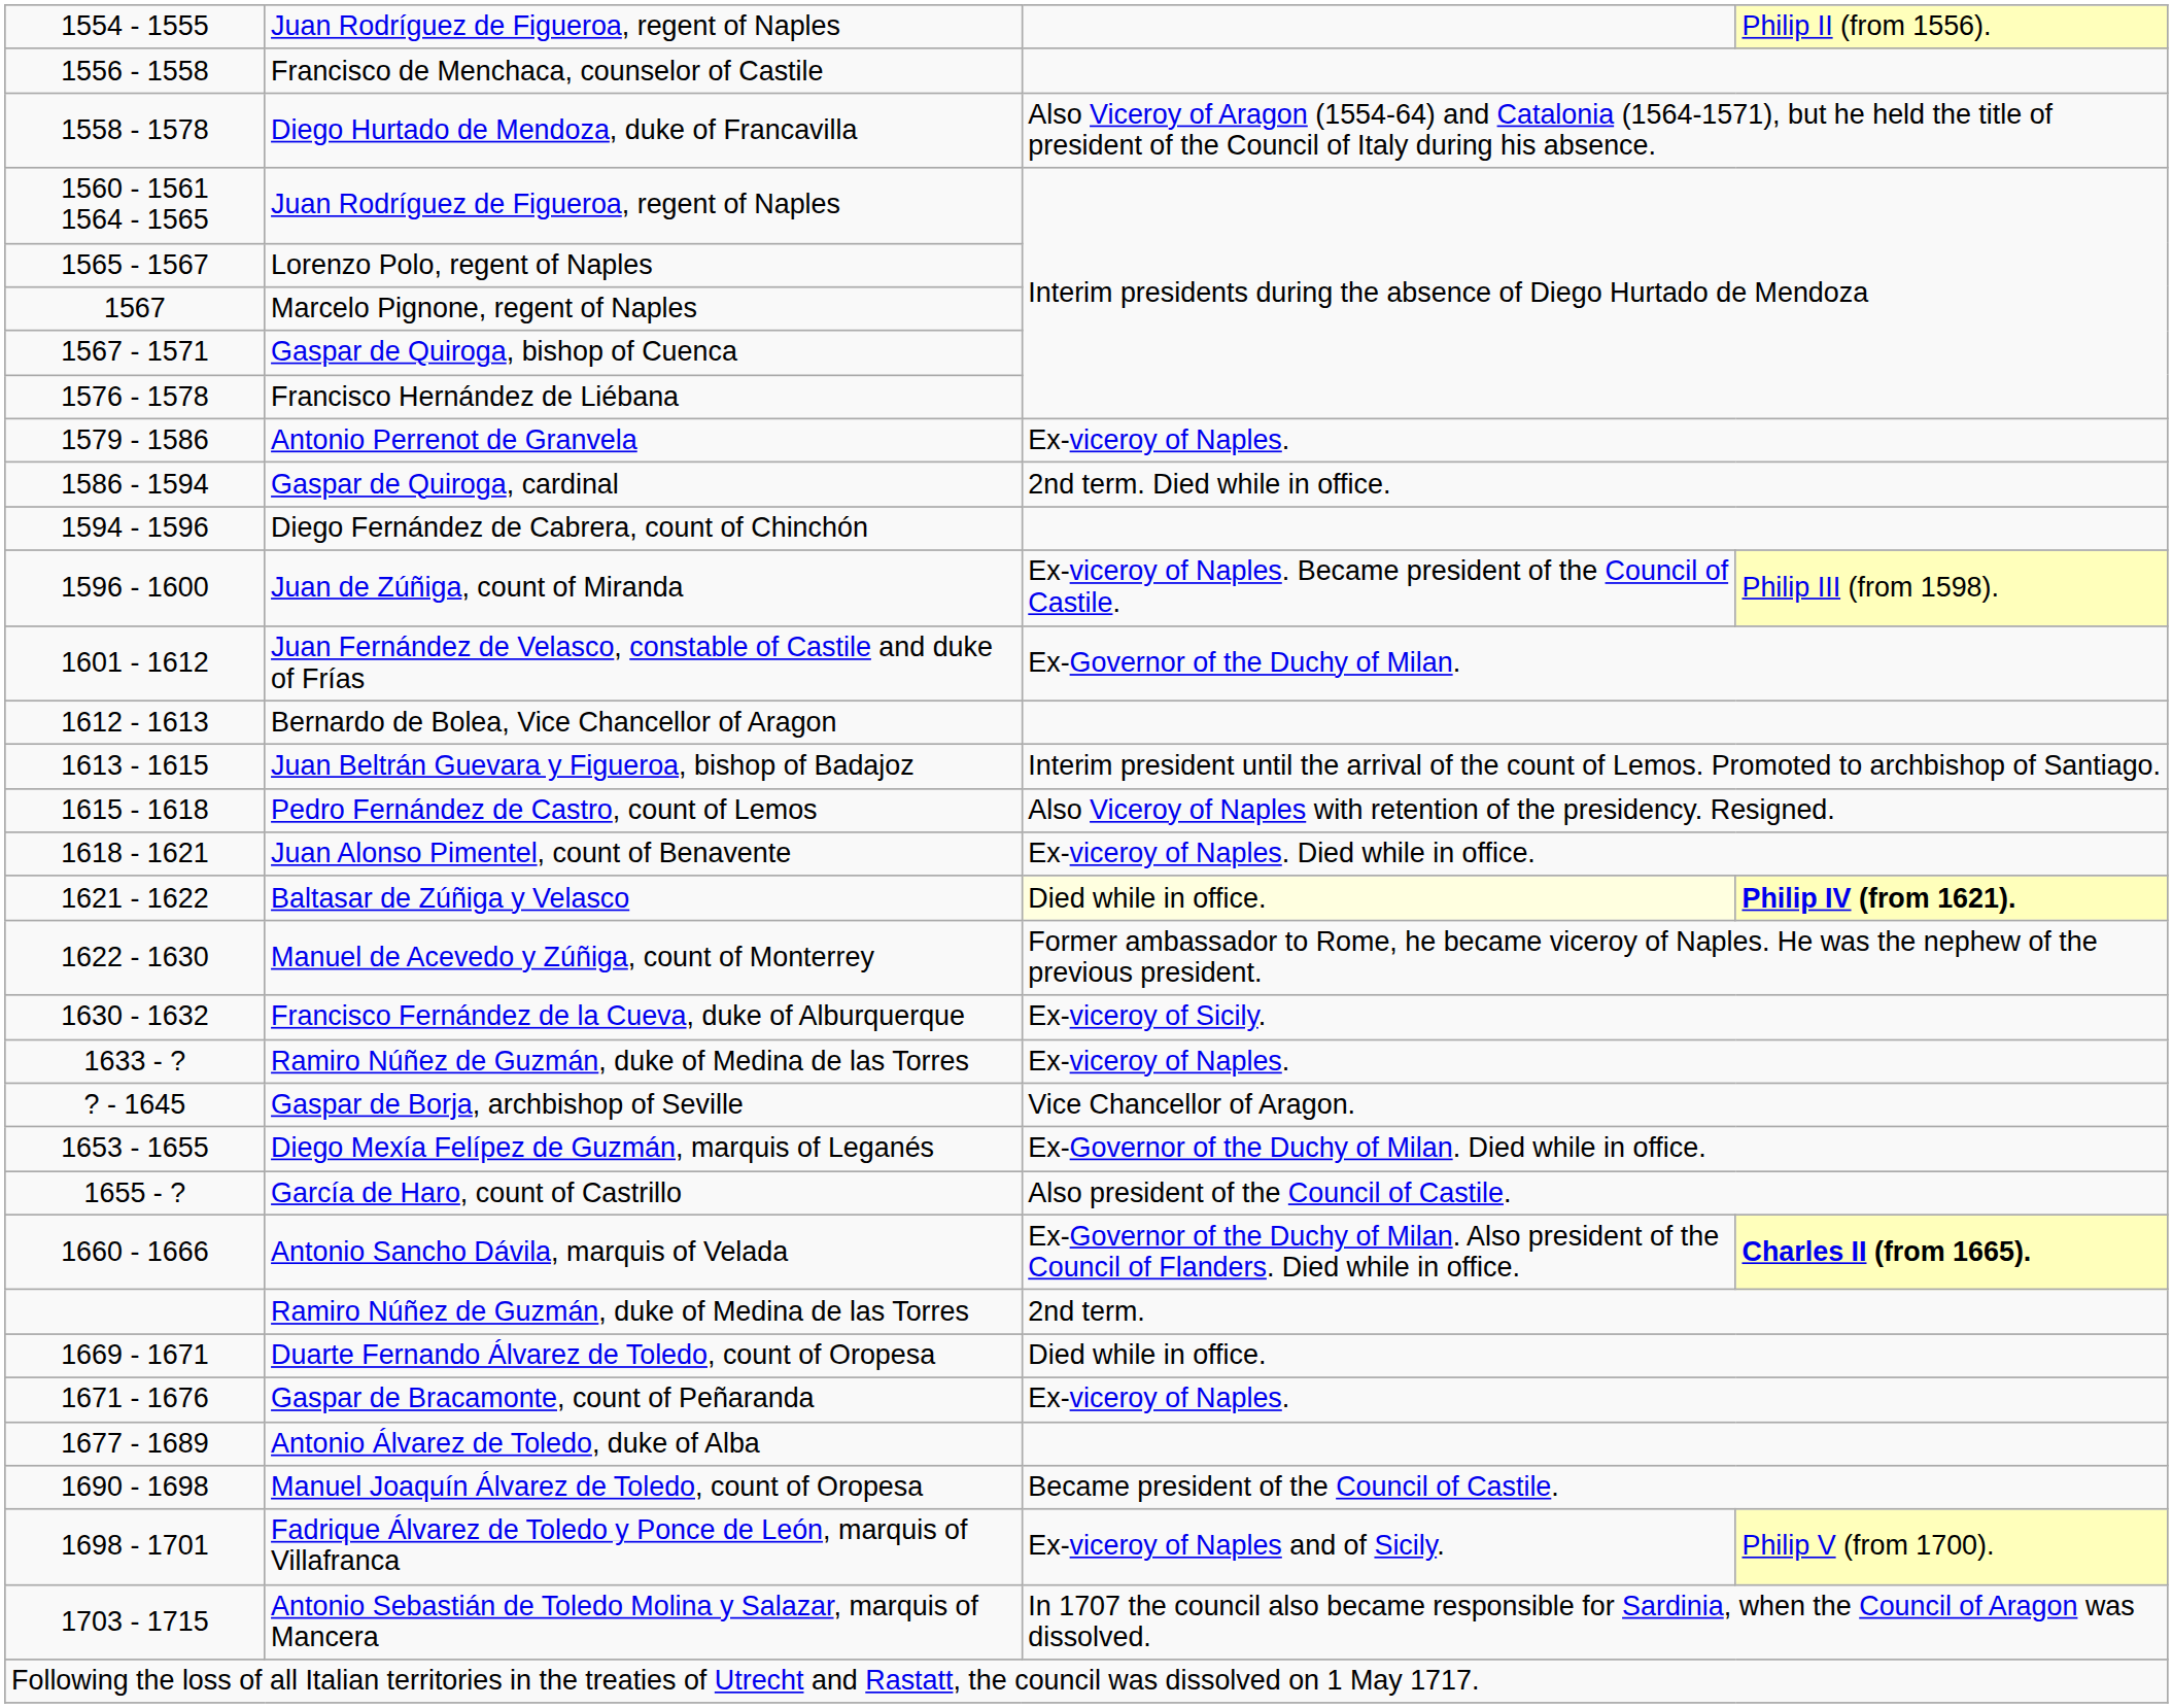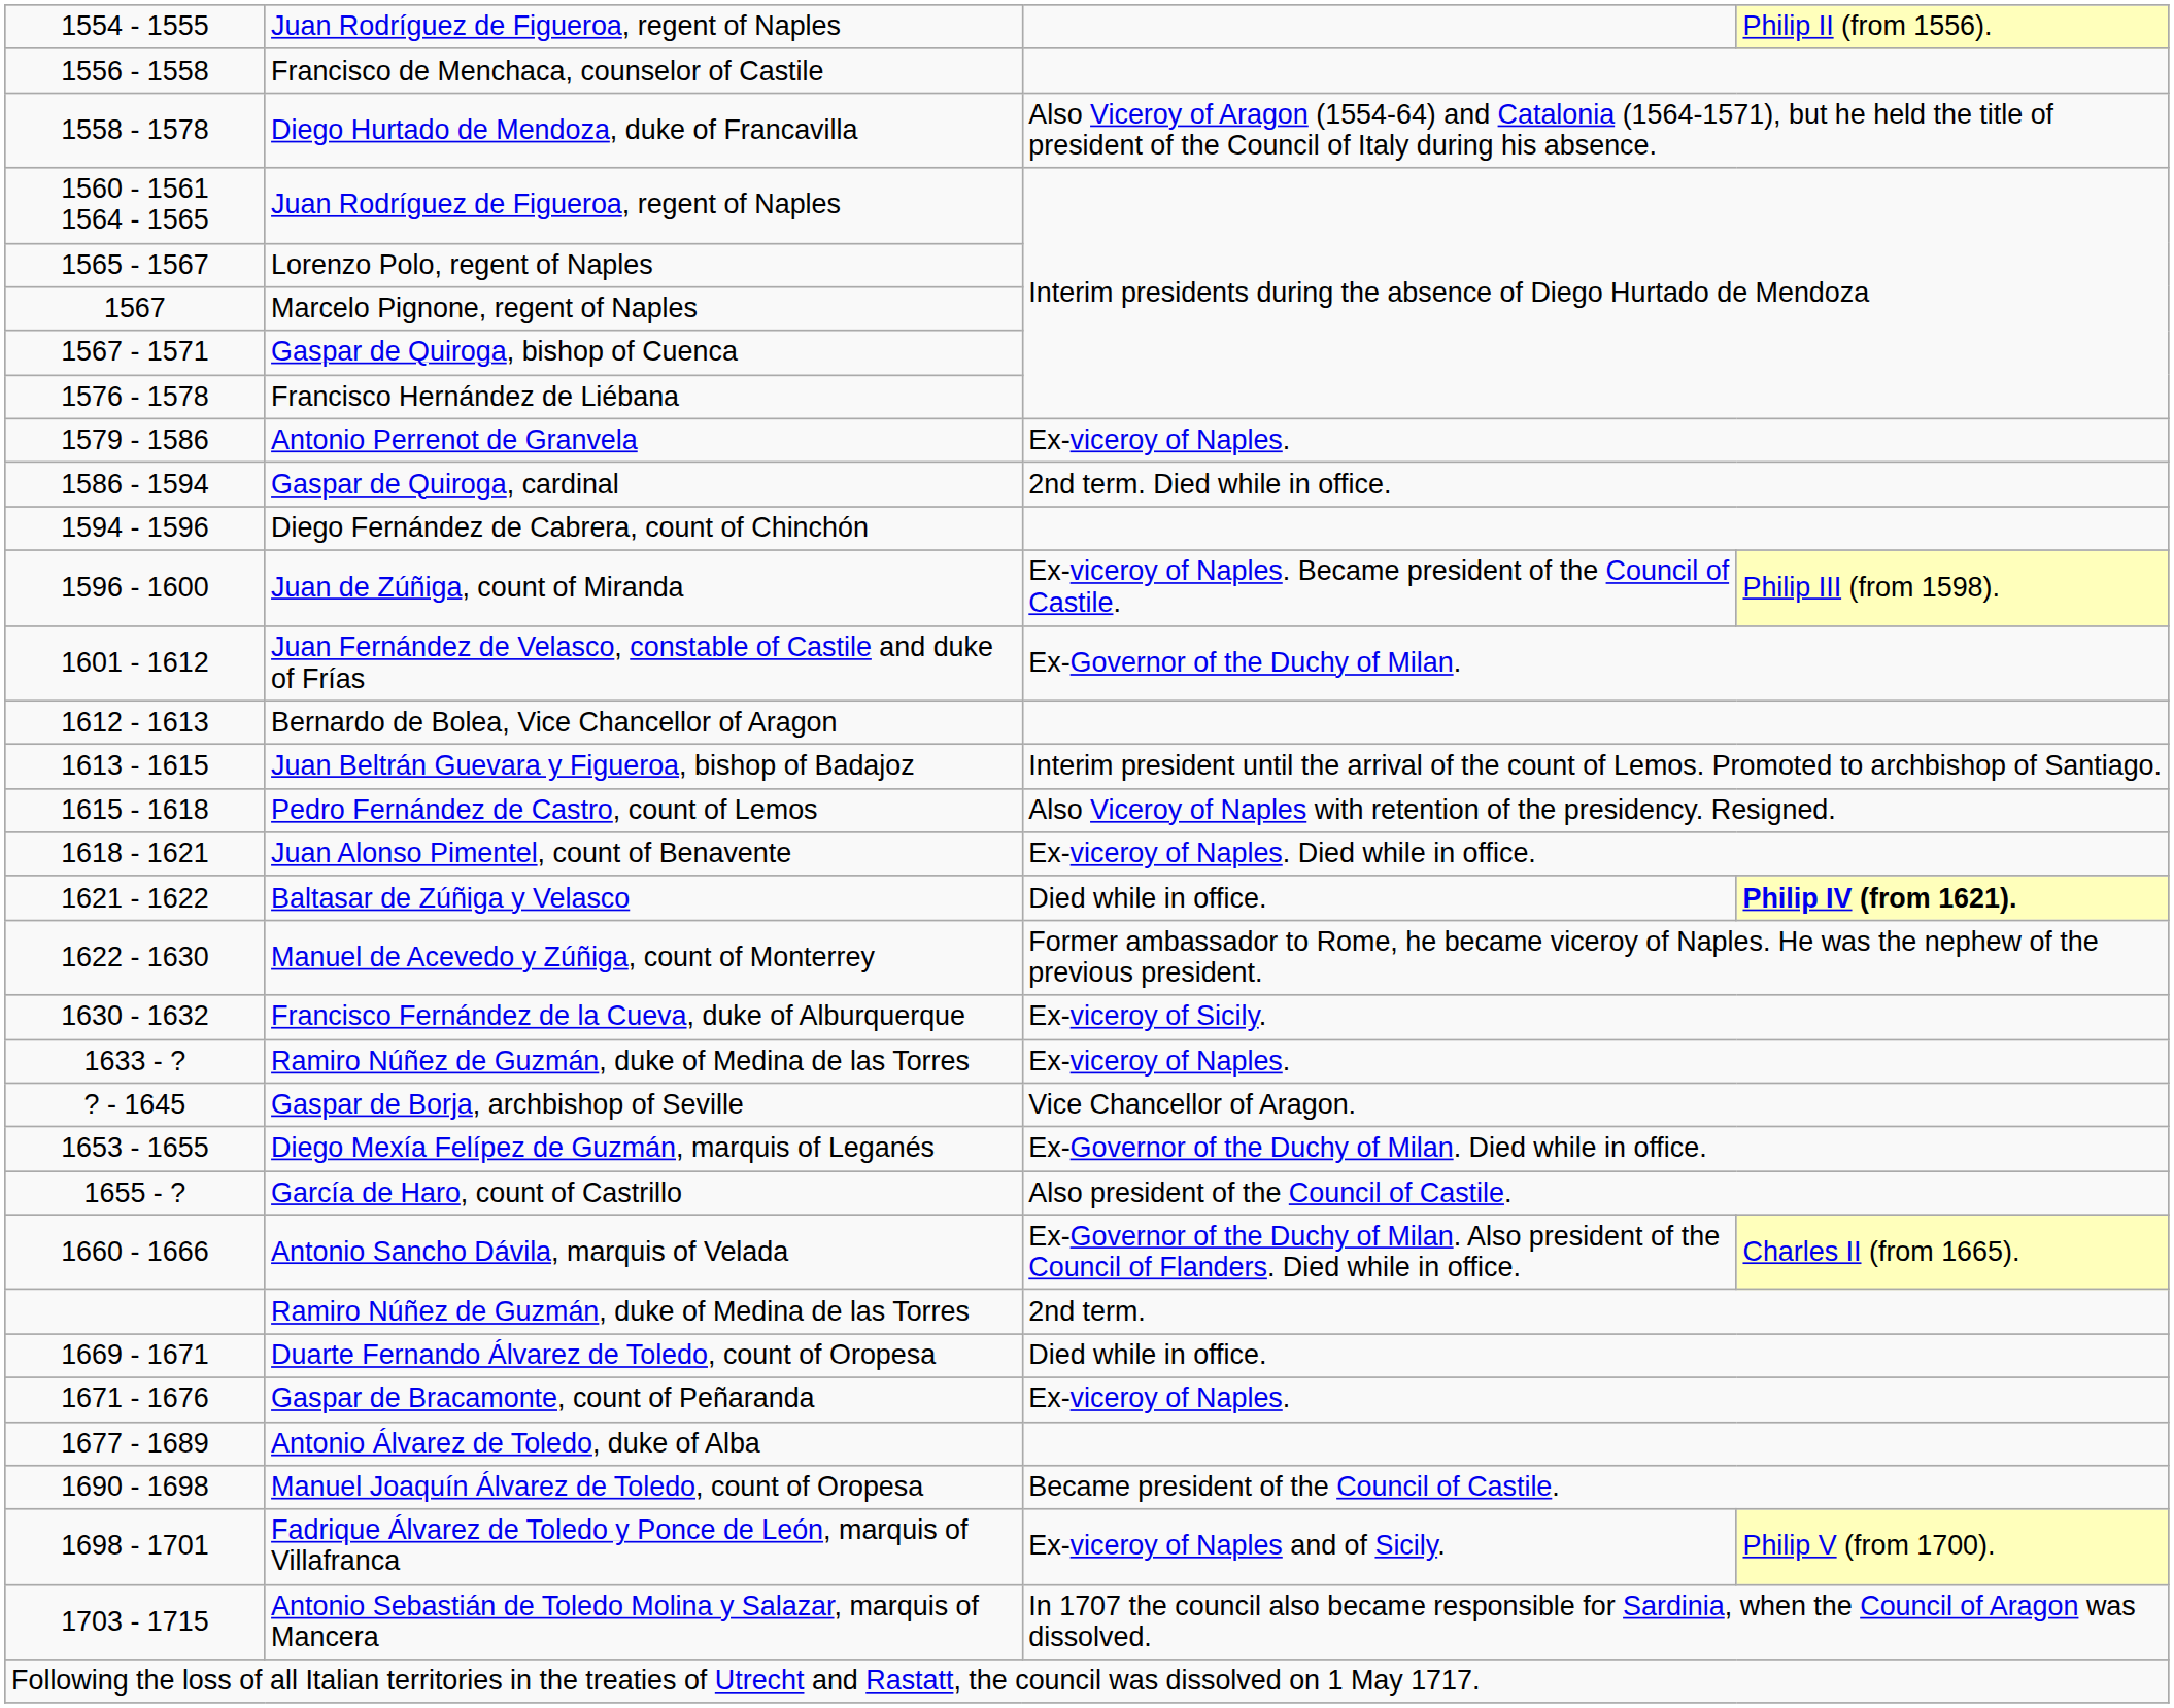Baltasar de Zúñiga y Velasco | column 3: lightyellow background -> no background
Antonio Sancho Dávila, marquis of Velada | column 4: bold -> normal
